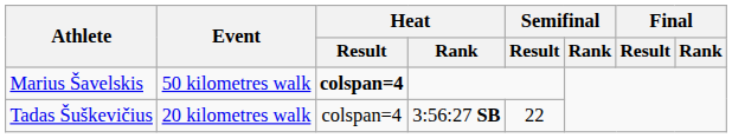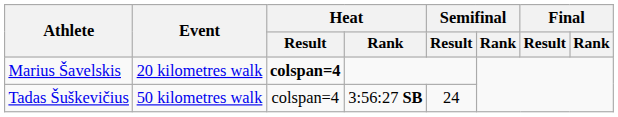Marius Šavelskis | Event: 50 kilometres walk -> 20 kilometres walk
Tadas Šuškevičius | Event: 20 kilometres walk -> 50 kilometres walk
Tadas Šuškevičius | Semifinal / Result: 22 -> 24
